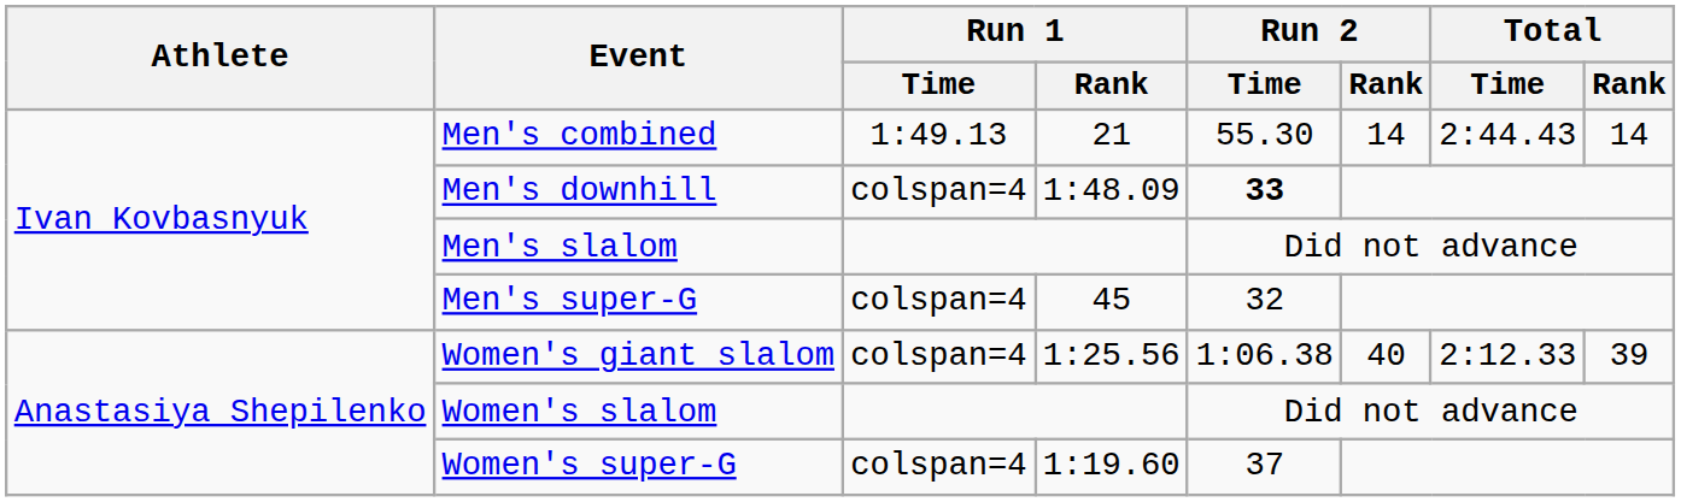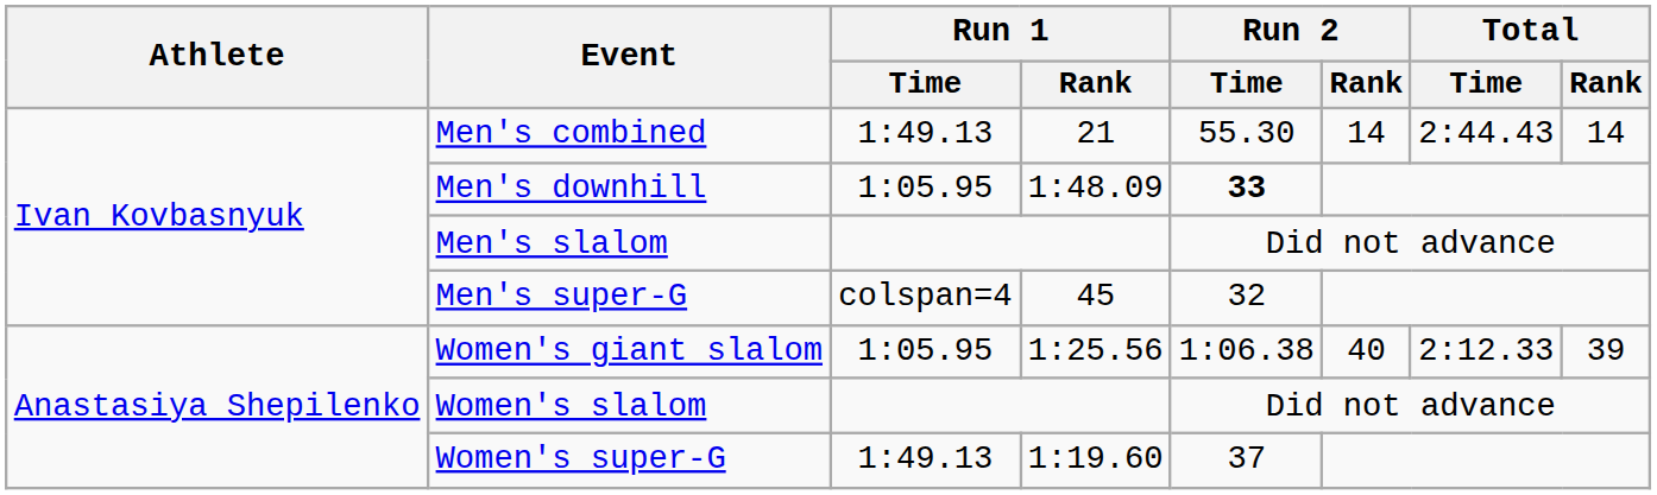Men's downhill | Run 1 / Time: colspan=4 -> 1:05.95
Women's giant slalom | Run 1 / Time: colspan=4 -> 1:05.95
Women's super-G | Run 1 / Time: colspan=4 -> 1:49.13
